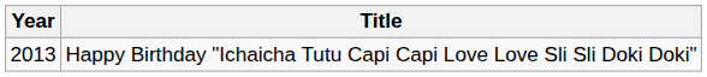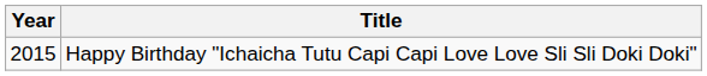row 2 | Year: 2013 -> 2015
